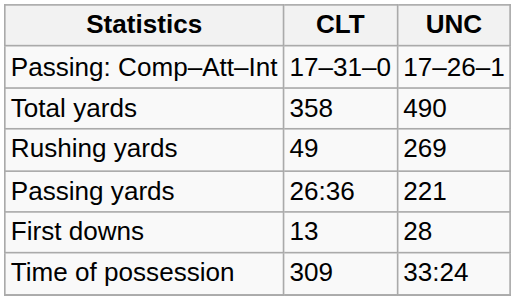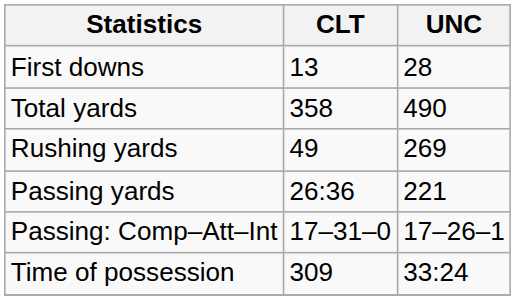rows swapped: First downs <-> Passing: Comp–Att–Int
